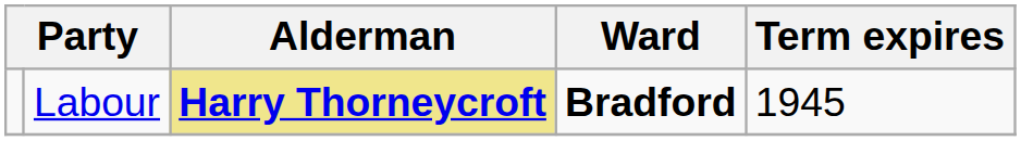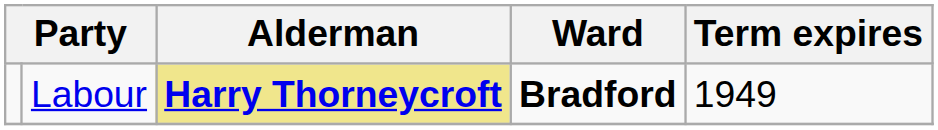Labour | Term expires: 1945 -> 1949
